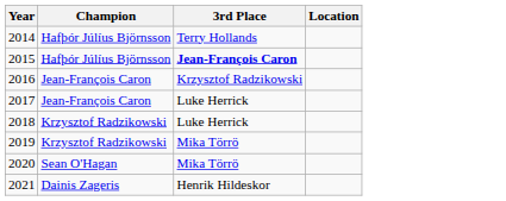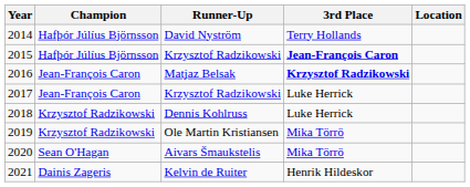+ column: Runner-Up | David Nyström | Krzysztof Radzikowski | Matjaz Belsak | Krzysztof Radzikowski | Dennis Kohlruss | Ole Martin Kristiansen | Aivars Šmaukstelis | Kelvin de Ruiter
2016 | 3rd Place: normal -> bold
